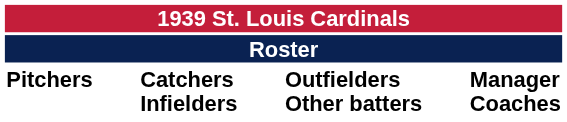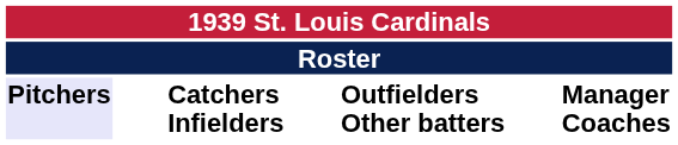Pitchers | column 1: no background -> lavender background
